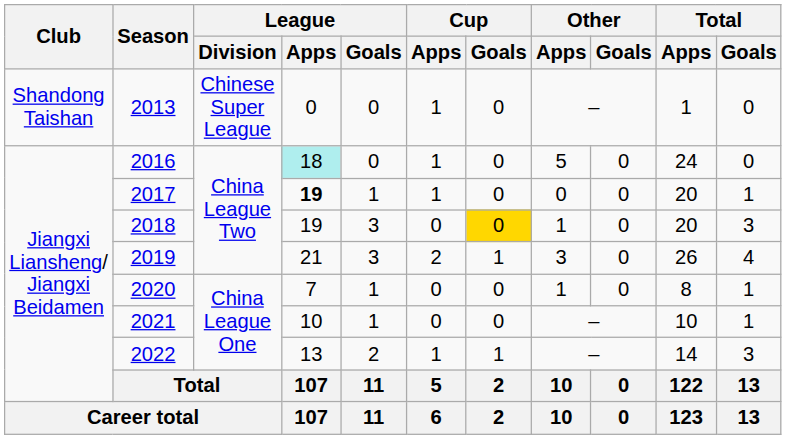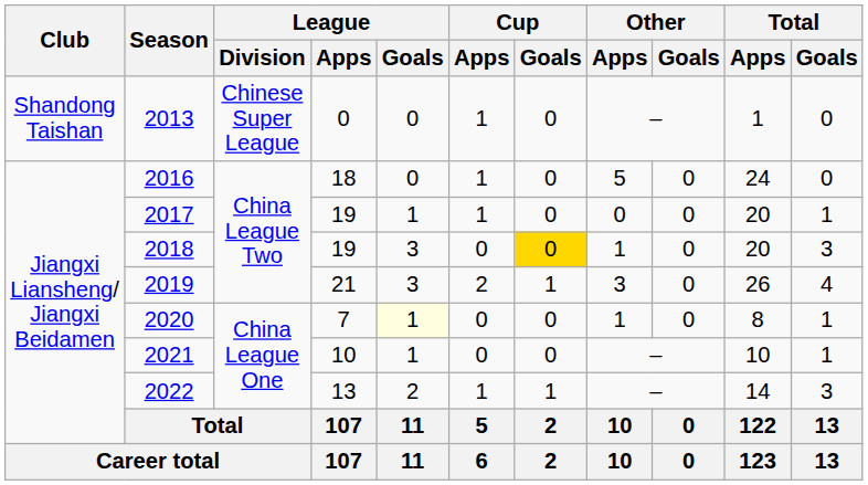2016 | League / Apps: paleturquoise background -> no background
2017 | League / Apps: bold -> normal
2020 | League / Goals: no background -> lightyellow background
